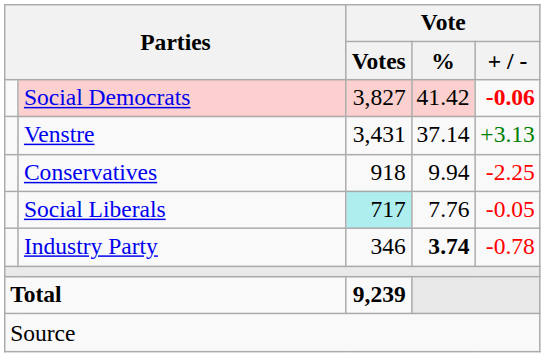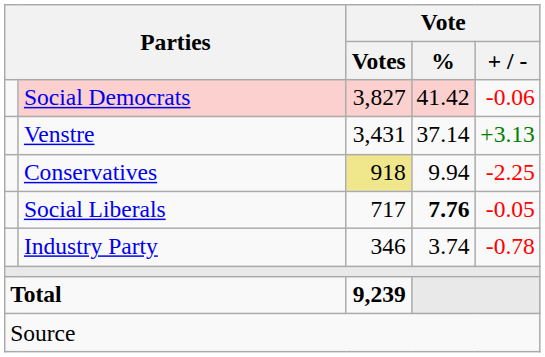Social Democrats | Vote / + / -: bold -> normal
Conservatives | Vote / Votes: no background -> khaki background
Social Liberals | Vote / Votes: paleturquoise background -> no background
Social Liberals | Vote / %: normal -> bold
Industry Party | Vote / %: bold -> normal
